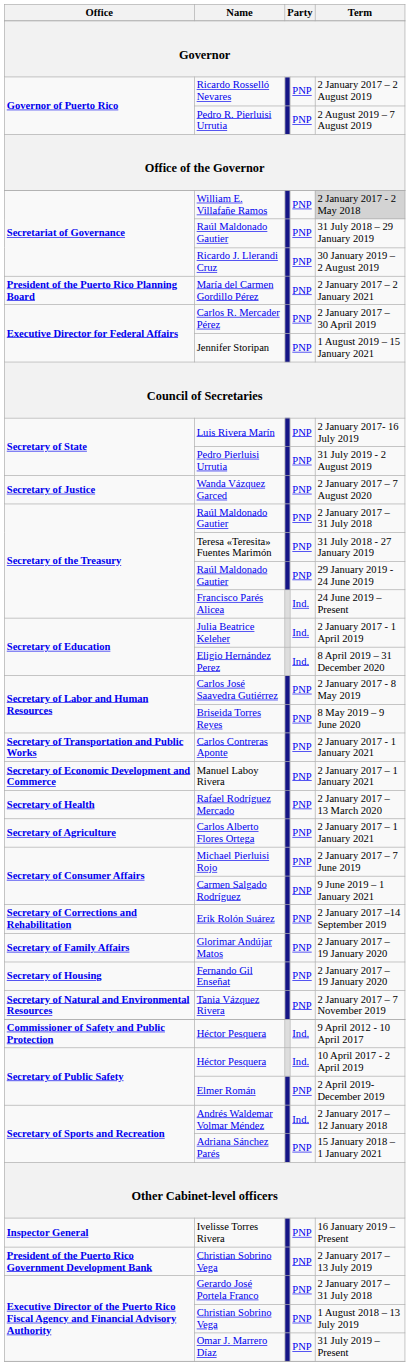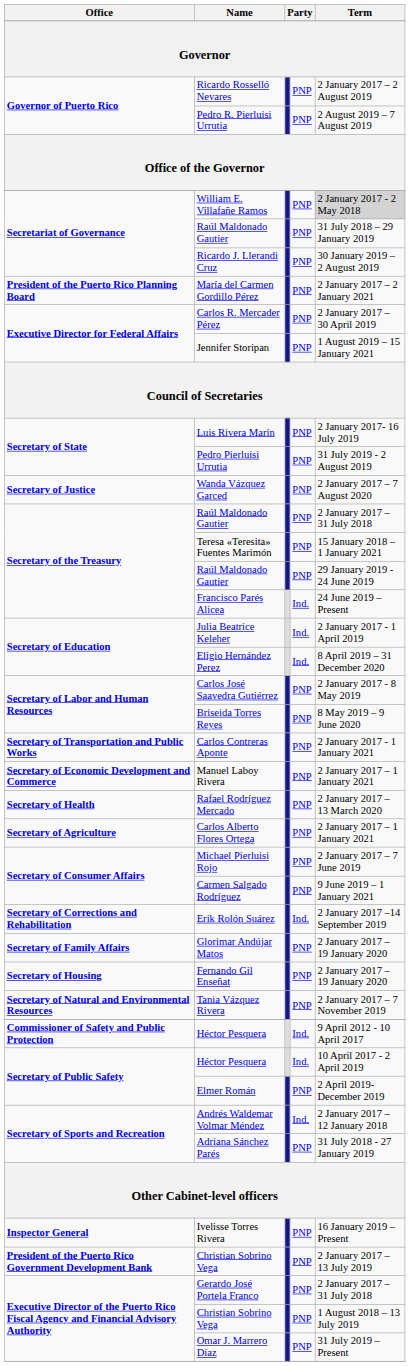Teresa «Teresita» Fuentes Marimón | Term: 31 July 2018 - 27 January 2019 -> 15 January 2018 – 1 January 2021
Erik Rolón Suárez | column 4: PNP -> Ind.
Adriana Sánchez Parés | Term: 15 January 2018 – 1 January 2021 -> 31 July 2018 - 27 January 2019
